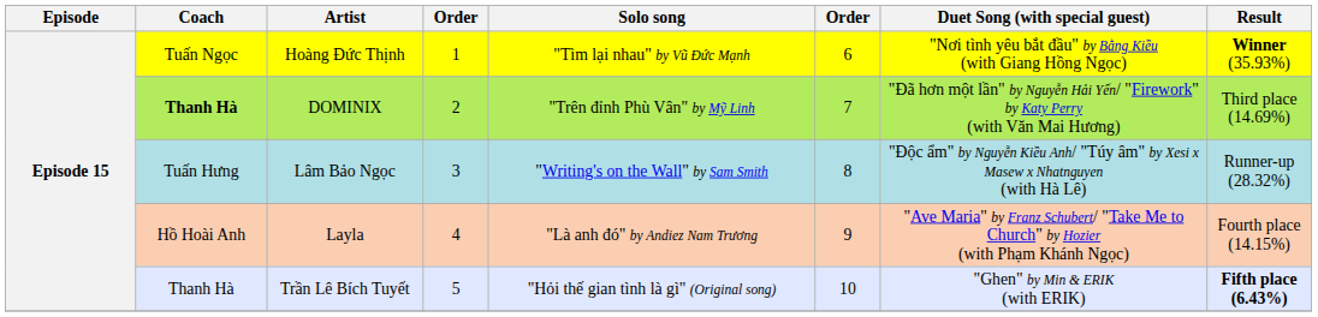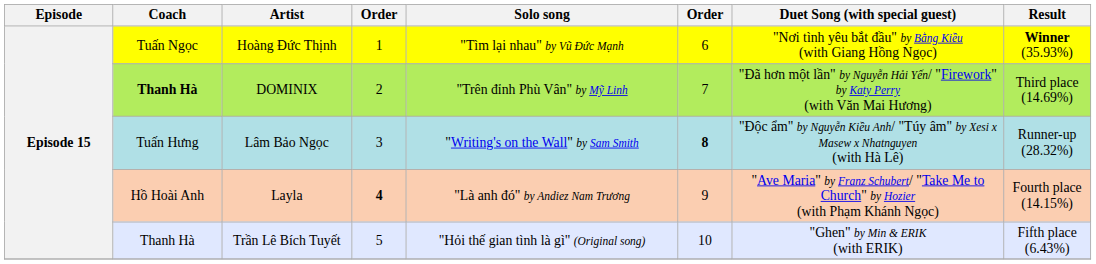Lâm Bảo Ngọc | column 6: normal -> bold
Layla | column 4: normal -> bold
Trần Lê Bích Tuyết | Result: bold -> normal
